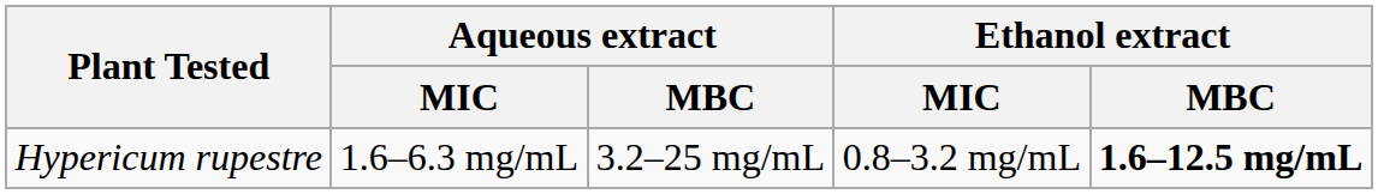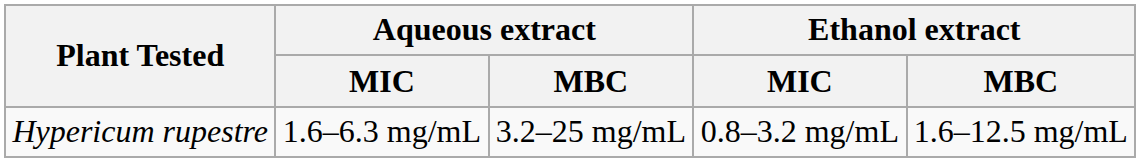Hypericum rupestre | Ethanol extract / MBC: bold -> normal
